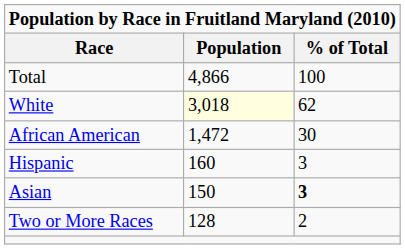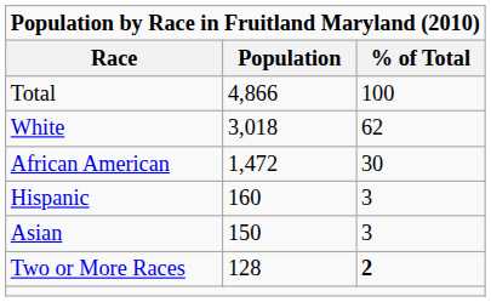White | Population: lightyellow background -> no background
Asian | % of Total: bold -> normal
Two or More Races | % of Total: normal -> bold
